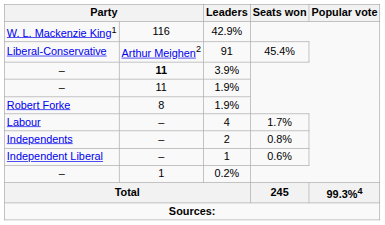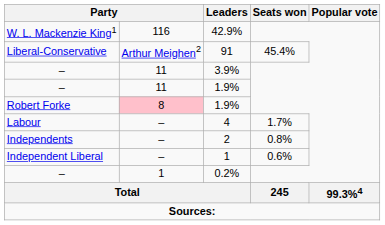3.9% | column 2: bold -> normal
Robert Forke / 1.9% | column 2: no background -> pink background
